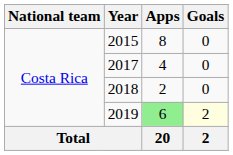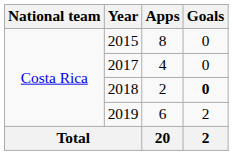2018 | Goals: normal -> bold
2019 | Apps: lightgreen background -> no background
2019 | Goals: lightyellow background -> no background
